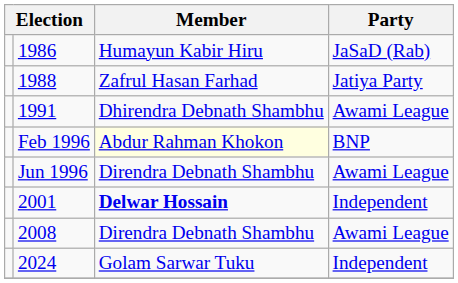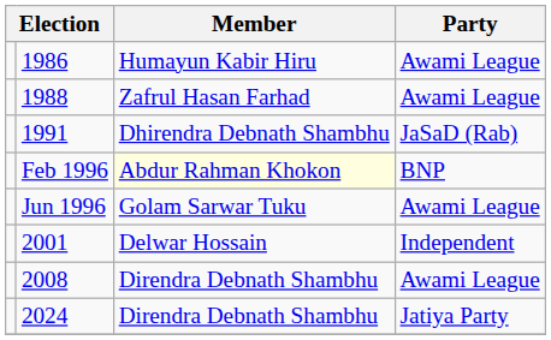1986 | Party: JaSaD (Rab) -> Awami League
1988 | Party: Jatiya Party -> Awami League
1991 | Party: Awami League -> JaSaD (Rab)
Jun 1996 | Member: Direndra Debnath Shambhu -> Golam Sarwar Tuku
2001 | Member: bold -> normal
2024 | Member: Golam Sarwar Tuku -> Direndra Debnath Shambhu
2024 | Party: Independent -> Jatiya Party
